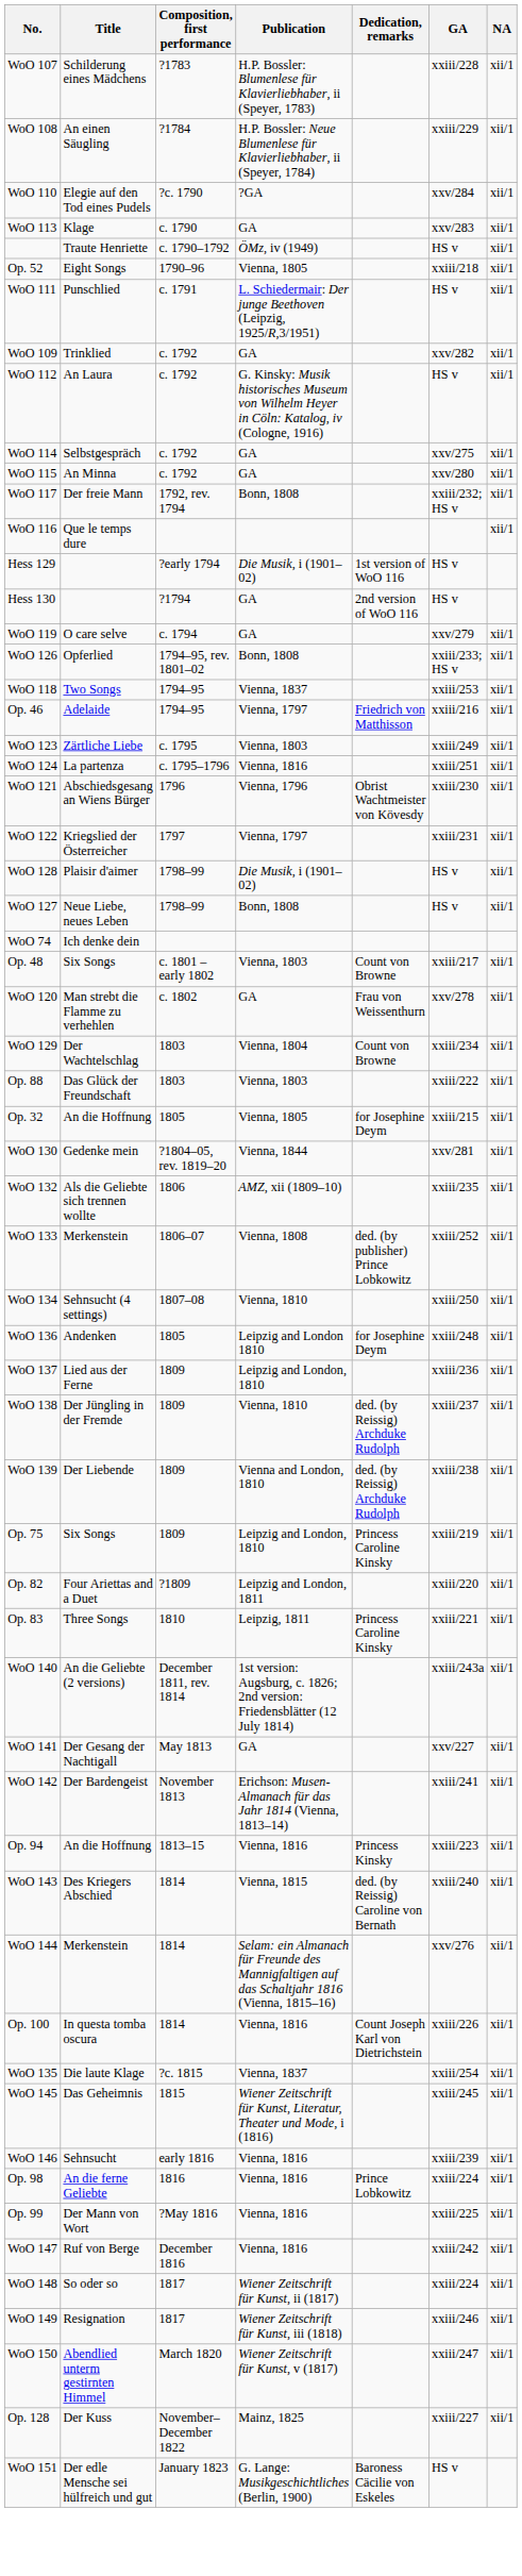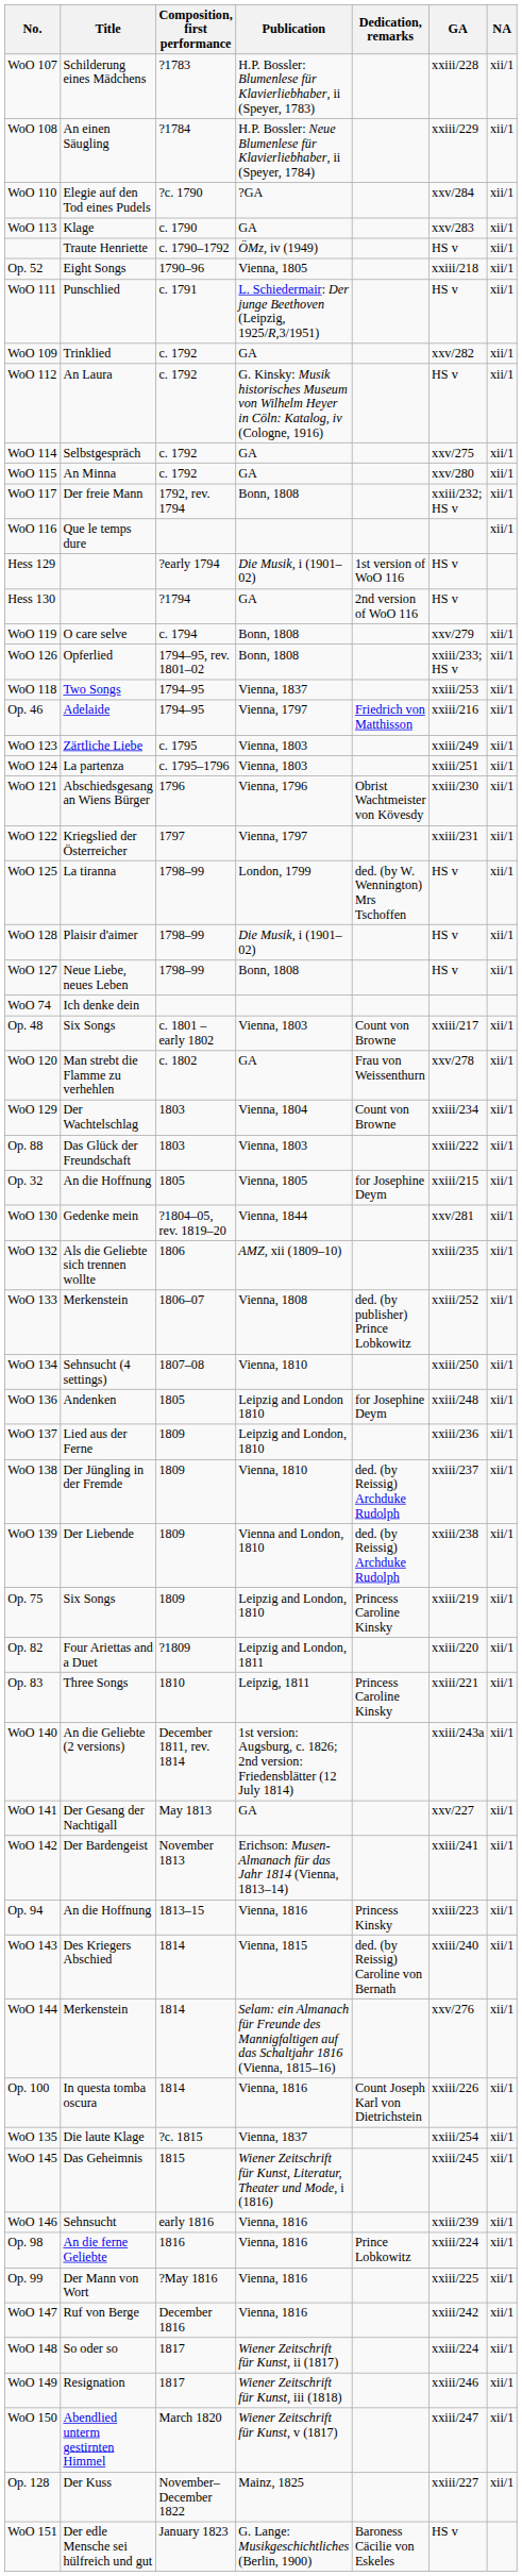WoO 119 | Publication: GA -> Bonn, 1808
WoO 124 | Publication: Vienna, 1816 -> Vienna, 1803
+ row: WoO 125 | La tiranna | 1798–99 | London, 1799 | ded. (by W. Wennington) Mrs Tschoffen | HS v | xii/1
